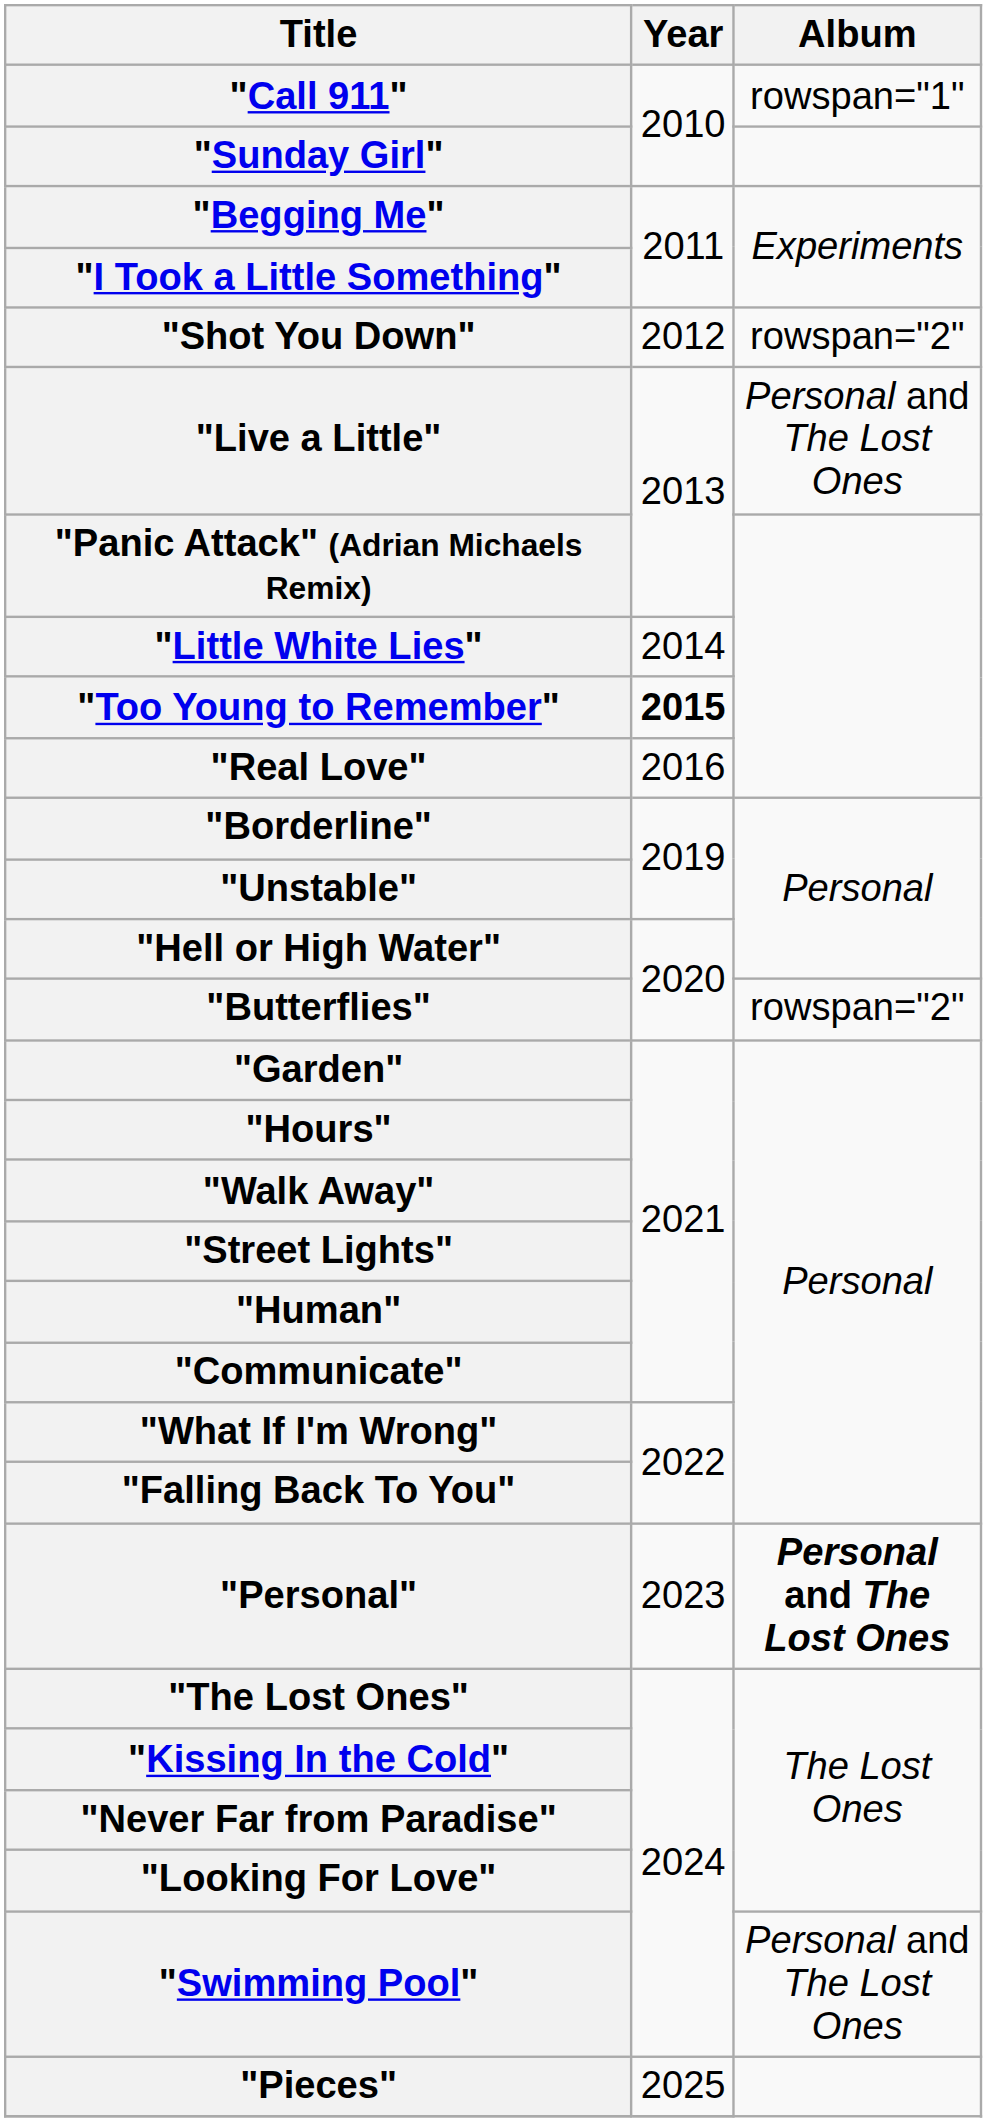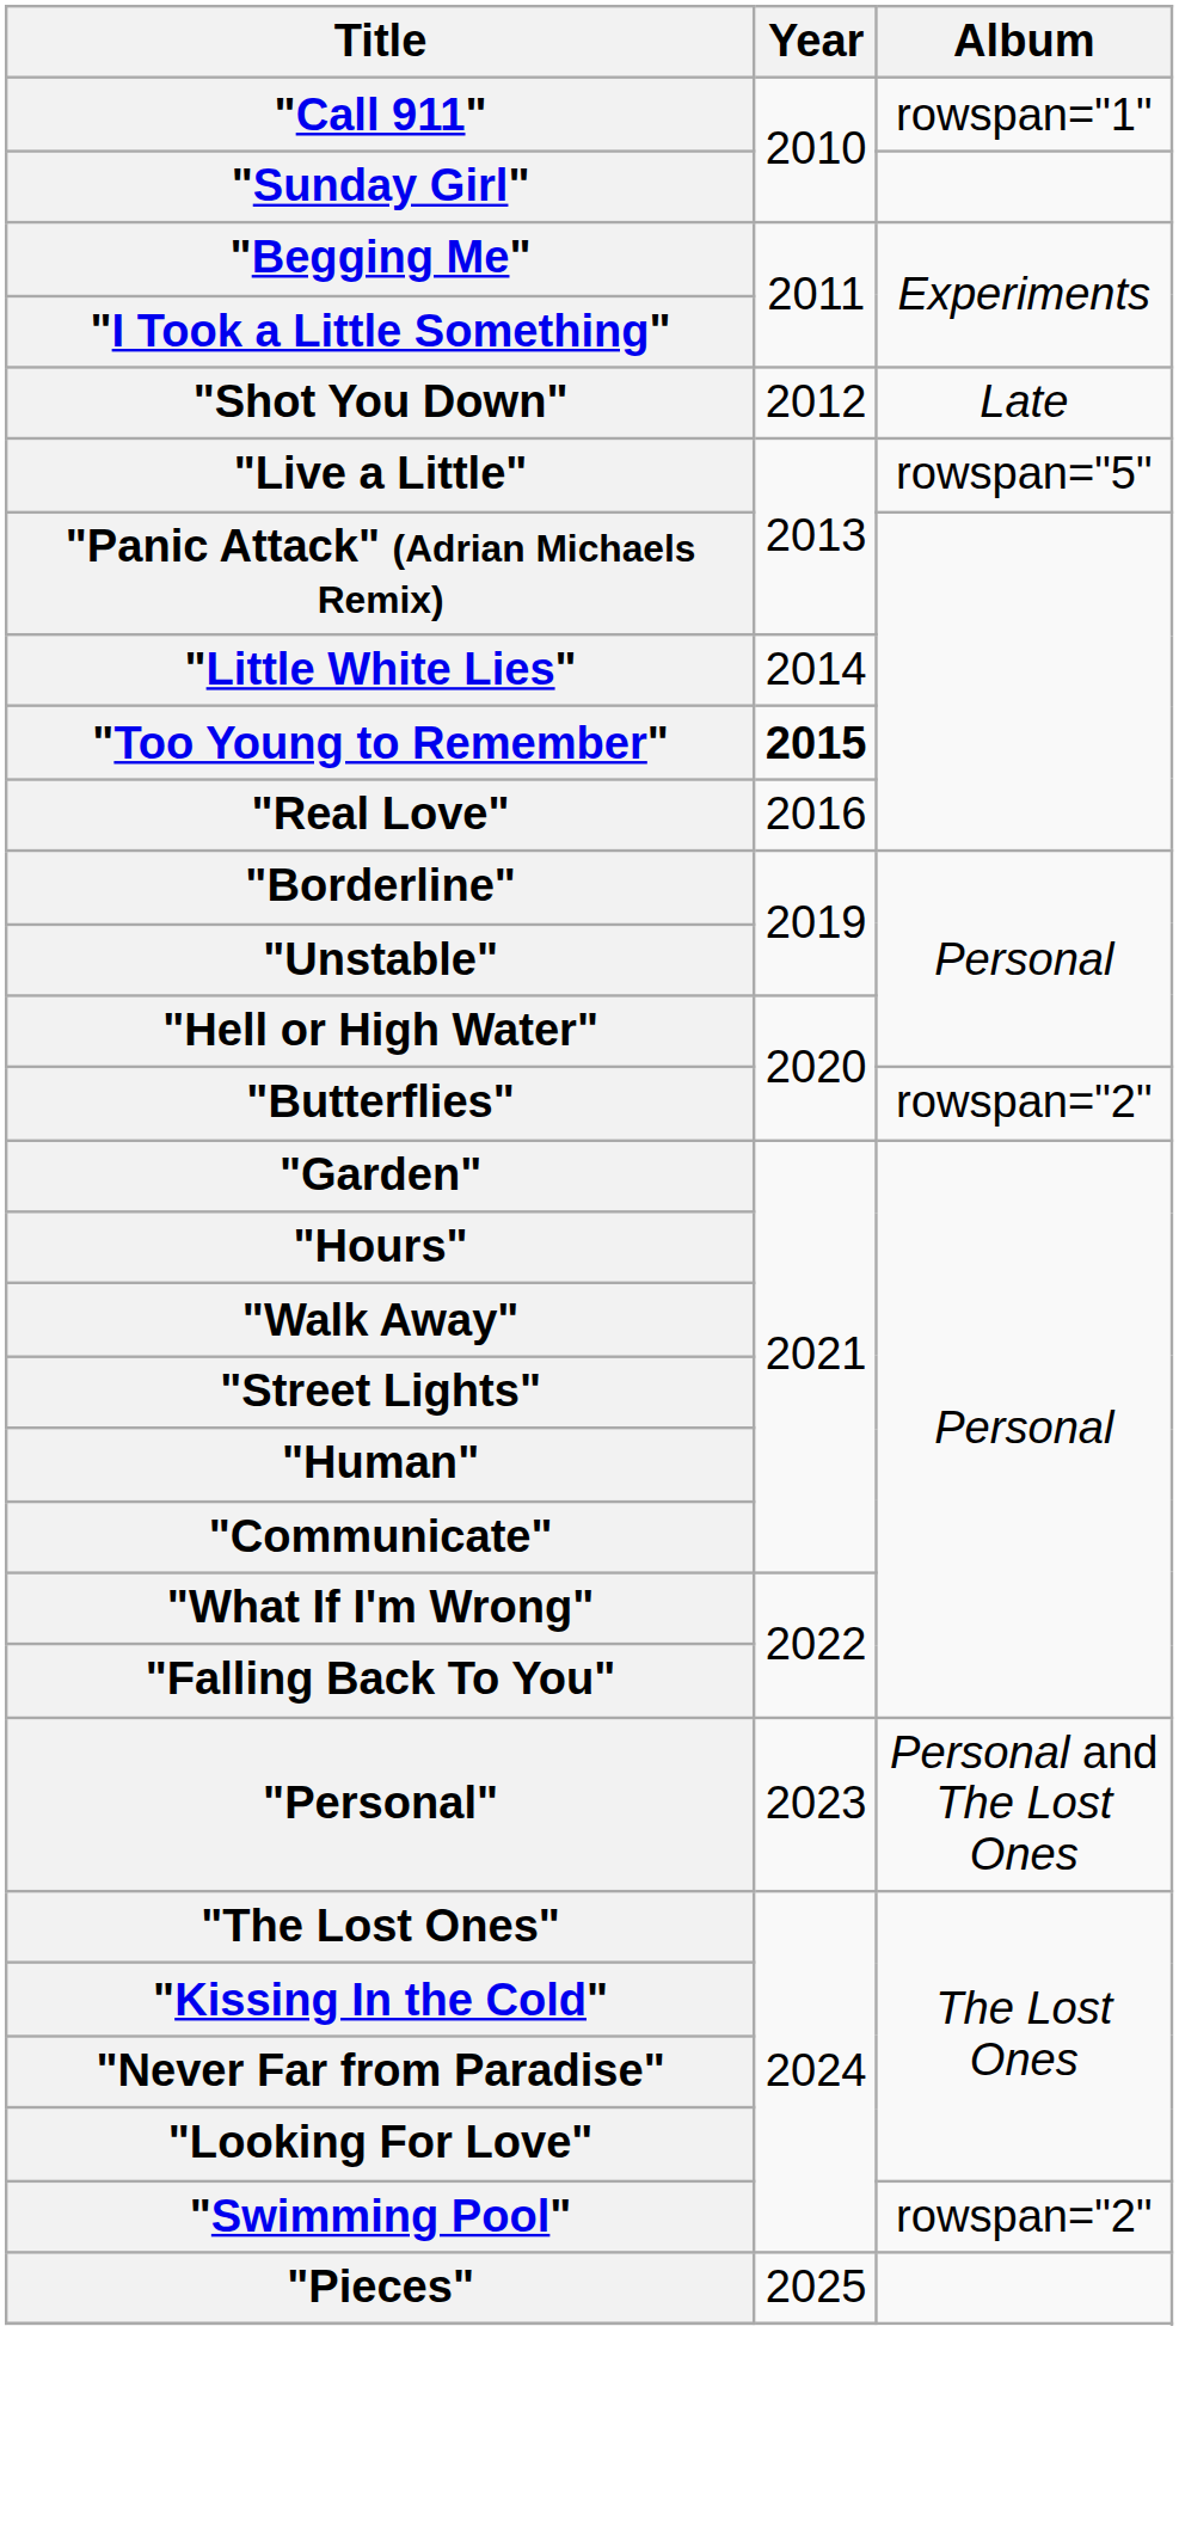"Shot You Down" | Album: rowspan="2" -> Late
"Live a Little" | Album: Personal and The Lost Ones -> rowspan="5"
"Personal" | Album: bold -> normal
"Swimming Pool" | Album: Personal and The Lost Ones -> rowspan="2"
